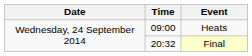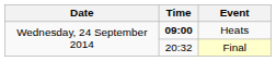Heats | Time: normal -> bold
